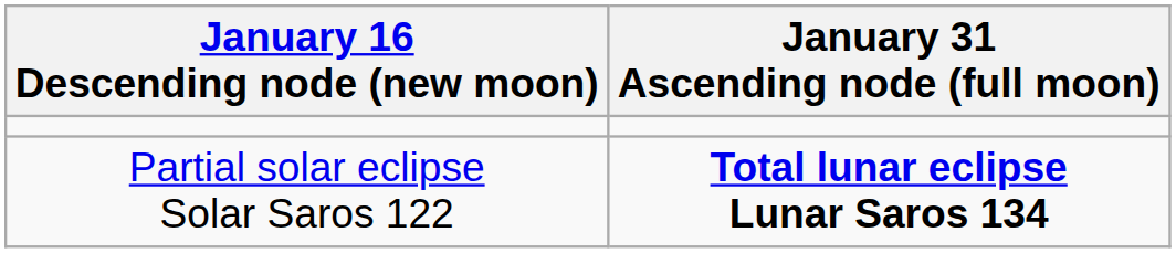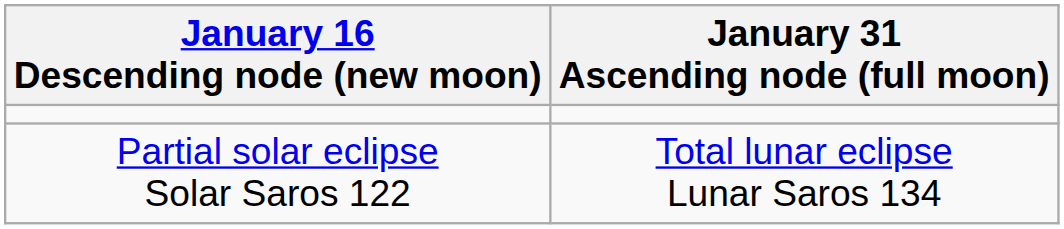row 3 | January 31 Ascending node (full moon): bold -> normal
